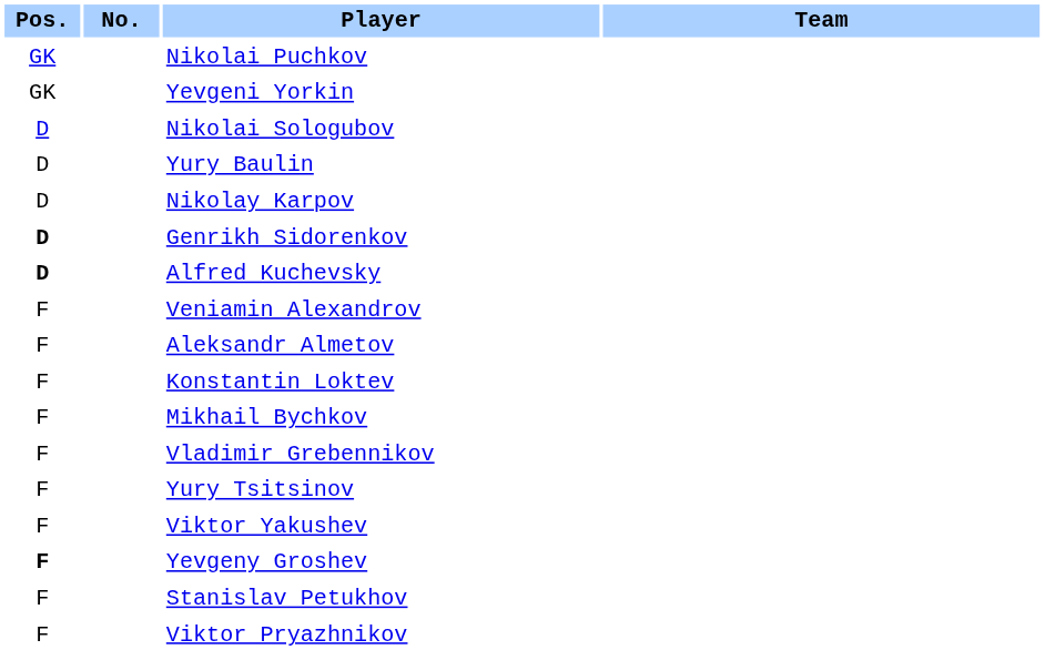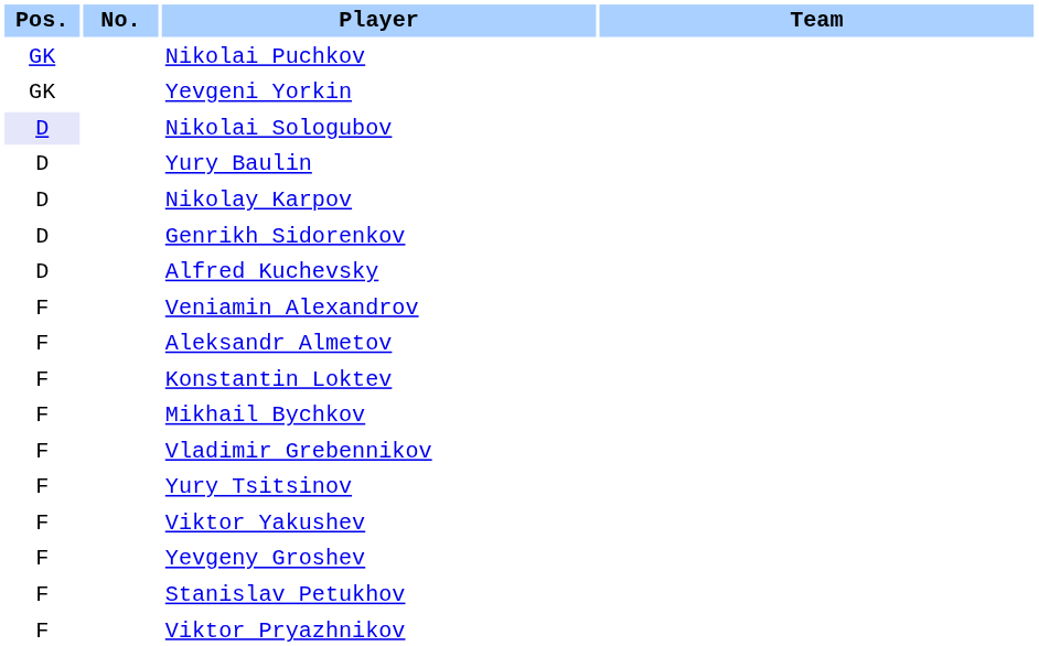Nikolai Sologubov | Pos.: no background -> lavender background
Genrikh Sidorenkov | Pos.: bold -> normal
Alfred Kuchevsky | Pos.: bold -> normal
Yevgeny Groshev | Pos.: bold -> normal
